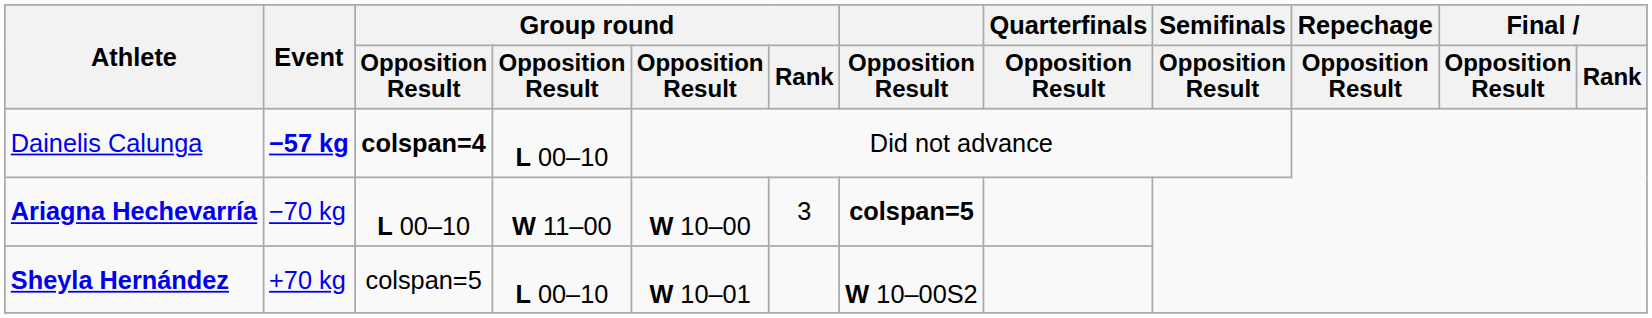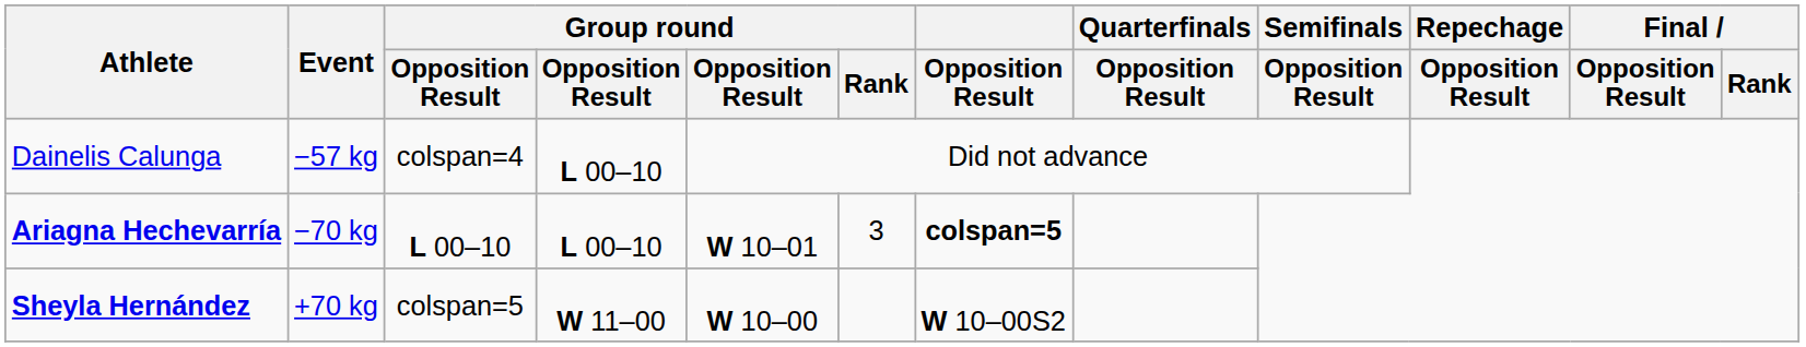Dainelis Calunga | Event: bold -> normal
Dainelis Calunga | column 3: bold -> normal
Ariagna Hechevarría | column 4: W 11–00 -> L 00–10
Ariagna Hechevarría | column 5: W 10–00 -> W 10–01
Sheyla Hernández | column 4: L 00–10 -> W 11–00
Sheyla Hernández | column 5: W 10–01 -> W 10–00
